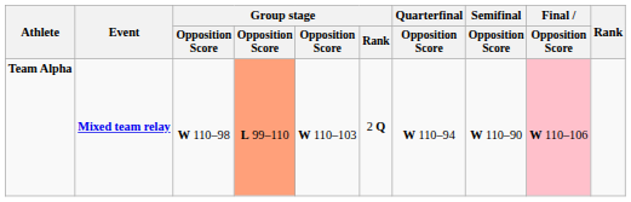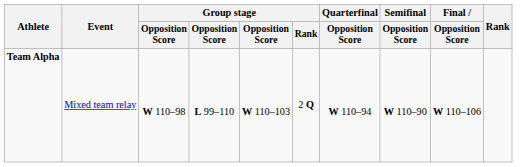Team Alpha | Event: bold -> normal
Team Alpha | column 4: lightsalmon background -> no background
Team Alpha | Final / Opposition Score: pink background -> no background
